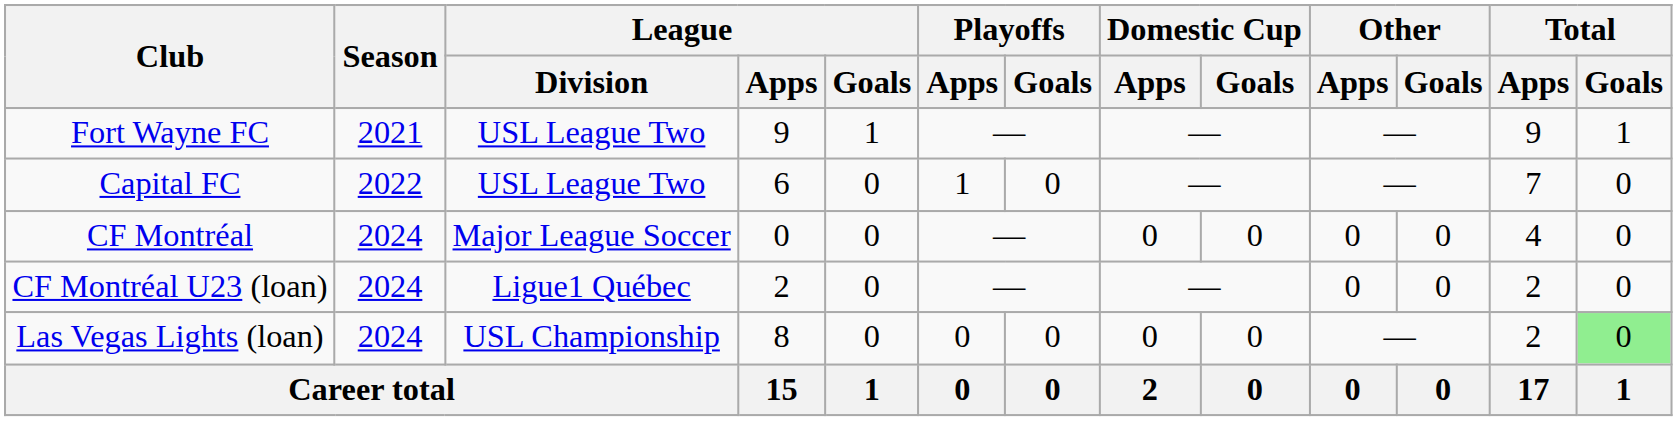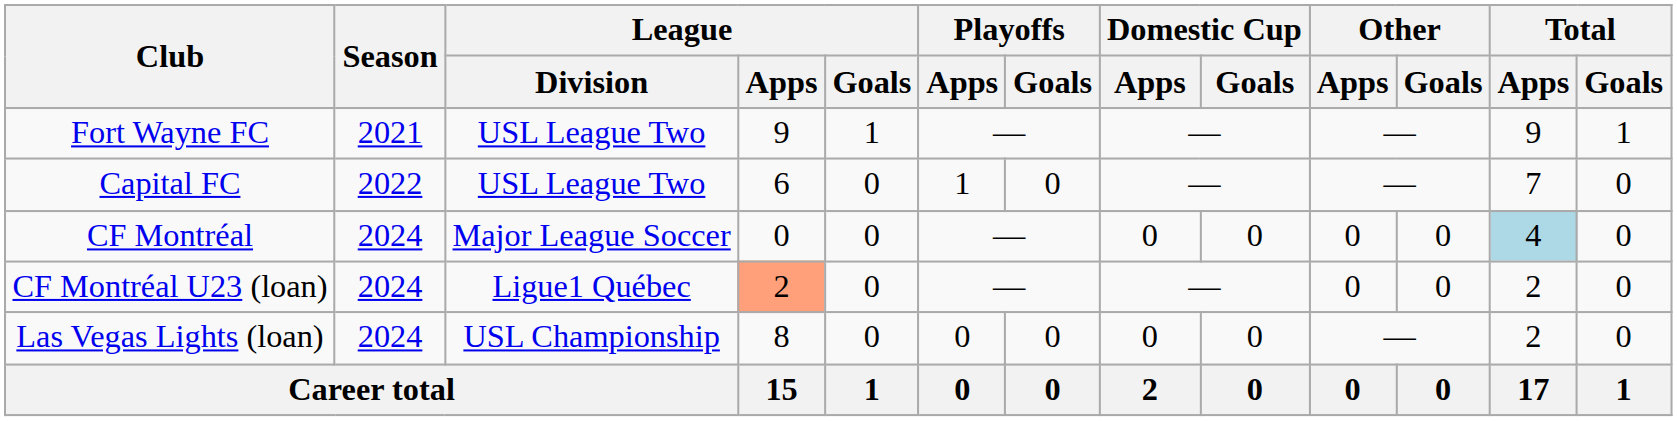CF Montréal | Total / Apps: no background -> lightblue background
CF Montréal U23 (loan) | League / Apps: no background -> lightsalmon background
Las Vegas Lights (loan) | Total / Goals: lightgreen background -> no background
